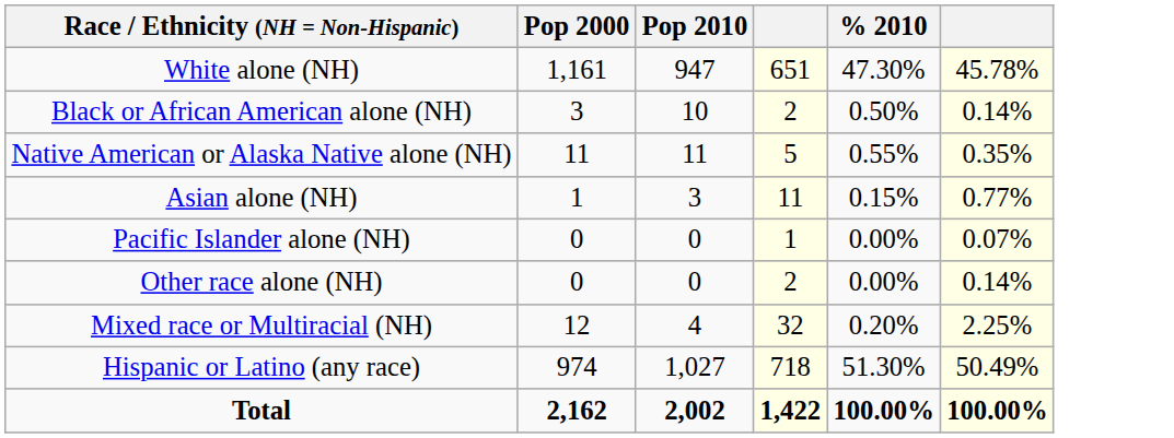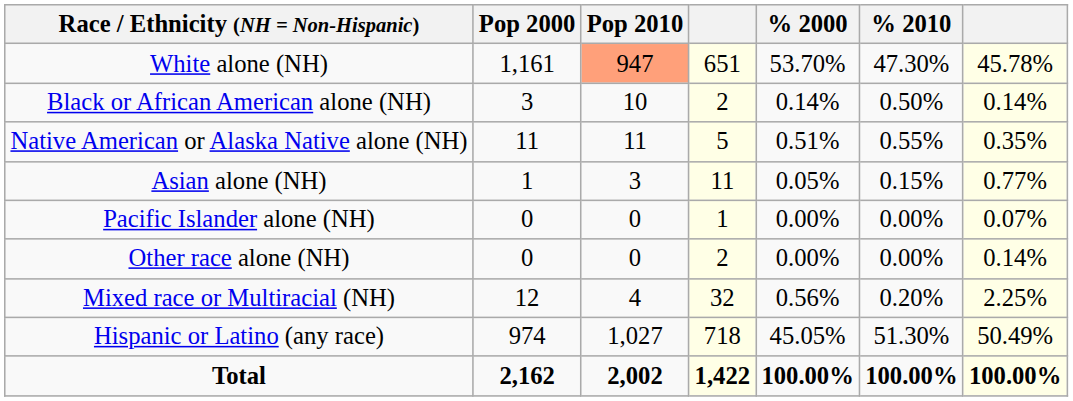+ column: % 2000 | 53.70% | 0.14% | 0.51% | 0.05% | 0.00% | 0.00% | 0.56% | 45.05% | 100.00%
White alone (NH) | Pop 2010: no background -> lightsalmon background
